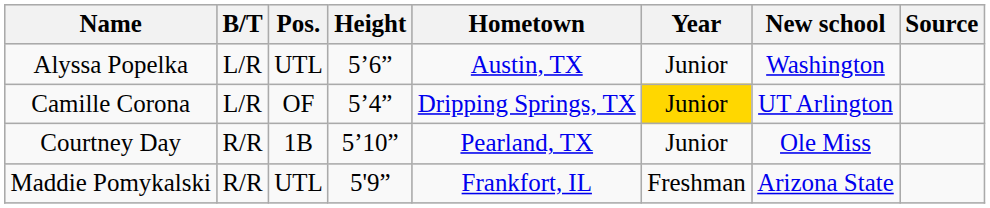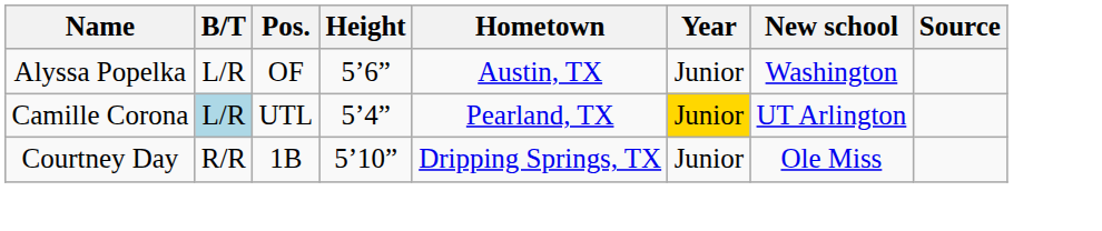Alyssa Popelka | Pos.: UTL -> OF
Camille Corona | B/T: no background -> lightblue background
Camille Corona | Pos.: OF -> UTL
Camille Corona | Hometown: Dripping Springs, TX -> Pearland, TX
Courtney Day | Hometown: Pearland, TX -> Dripping Springs, TX
- row: Maddie Pomykalski | R/R | UTL | 5'9” | Frankfort, IL | Freshman | Arizona State
